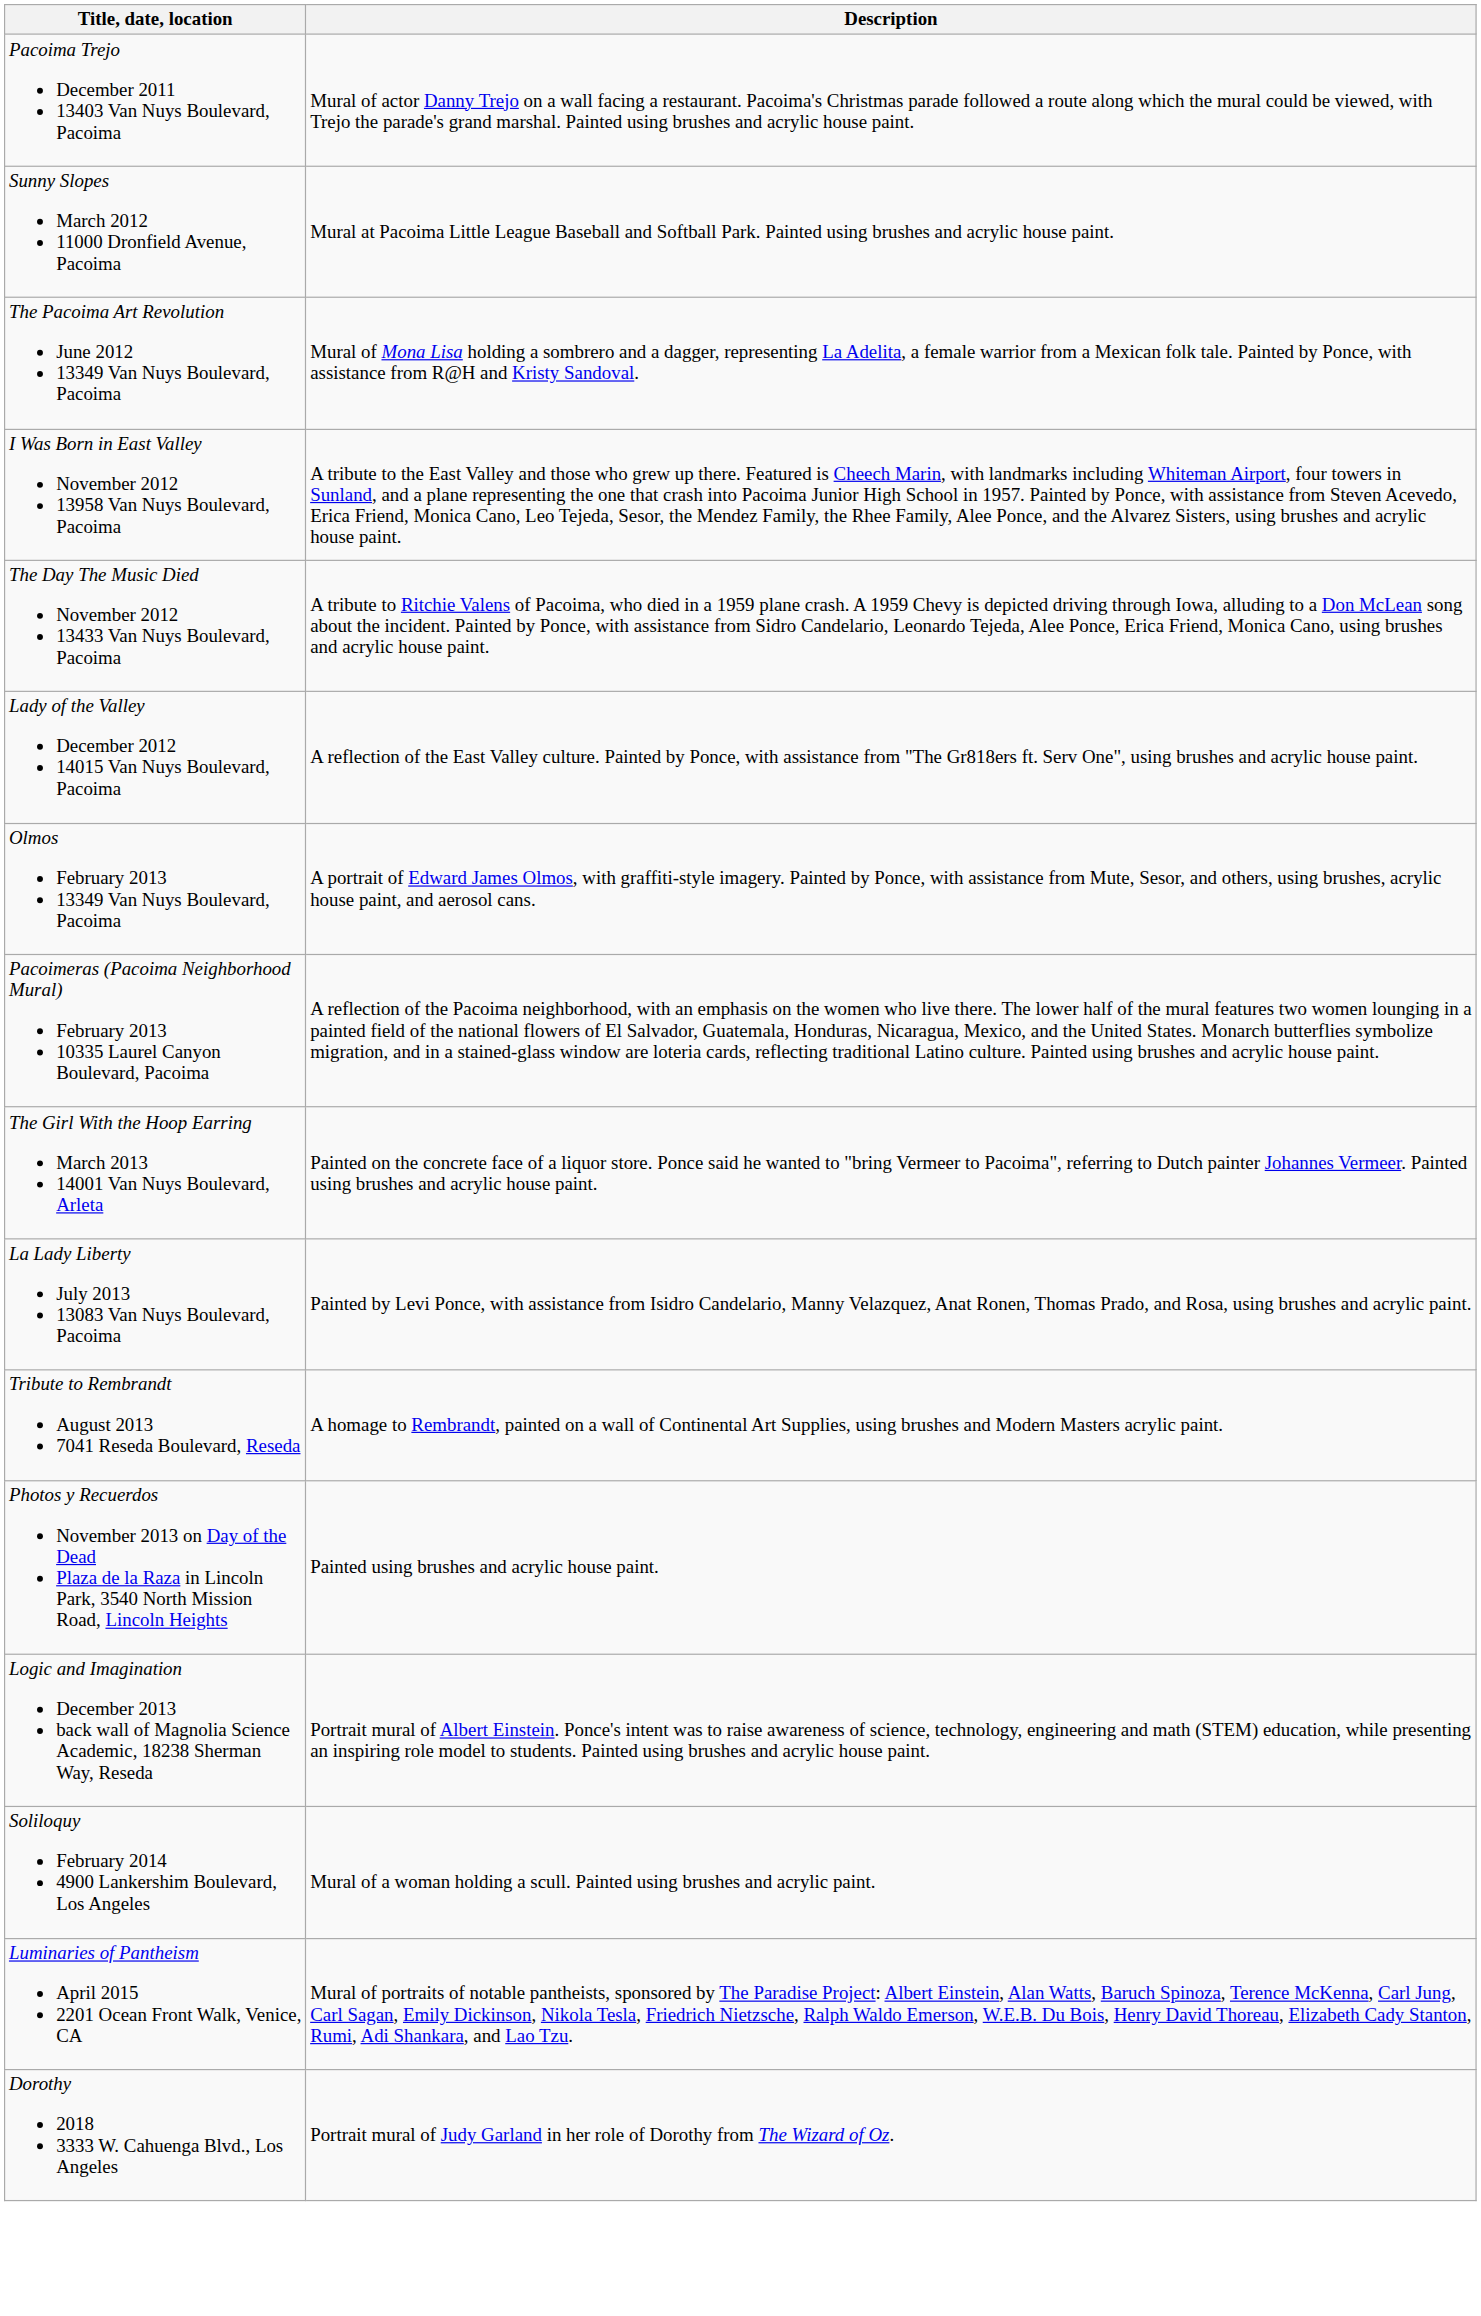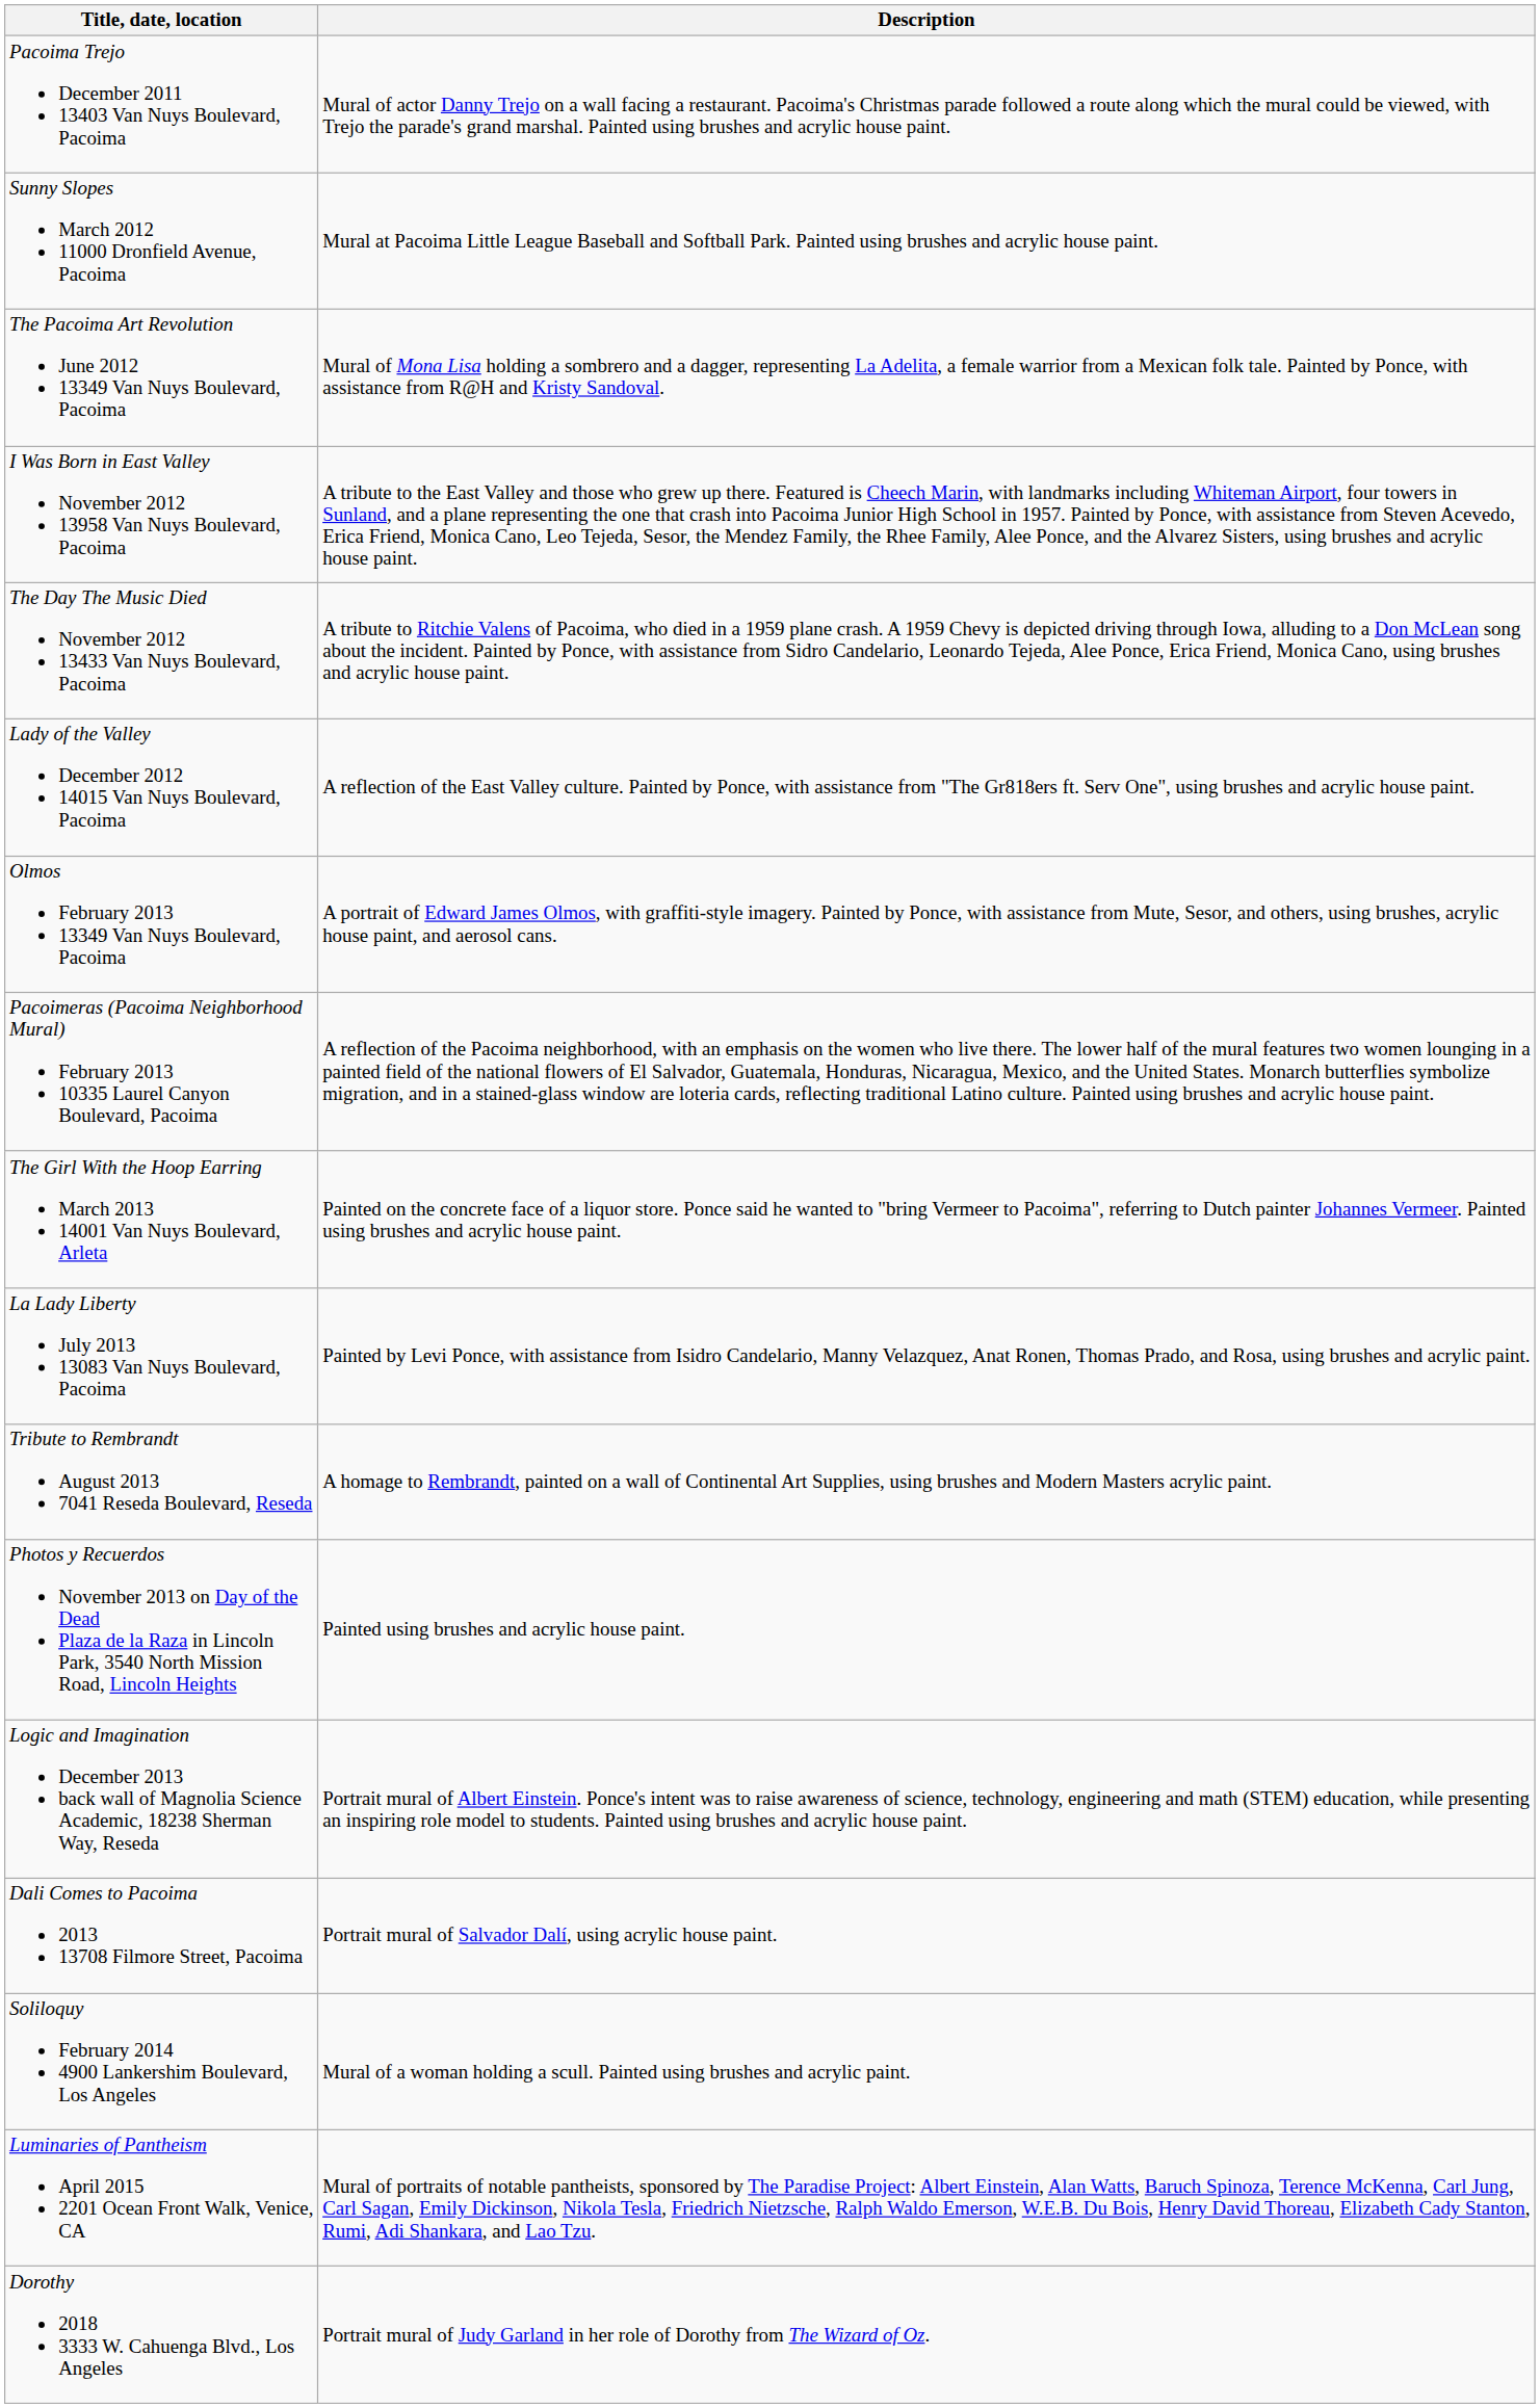+ row: Dali Comes to Pacoima 2013 13708 Filmore Street, Pacoima | Portrait mural of Salvador Dalí, using acrylic house paint.
